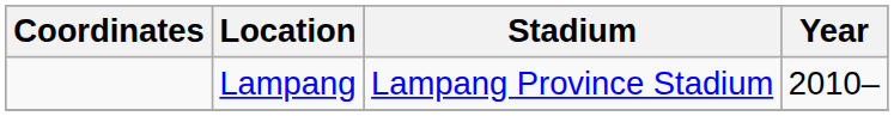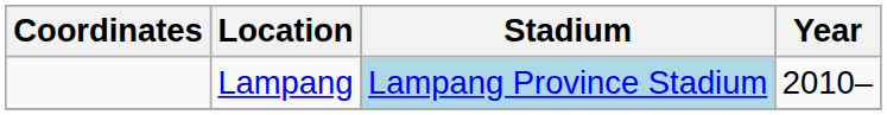Lampang | Stadium: no background -> lightblue background
